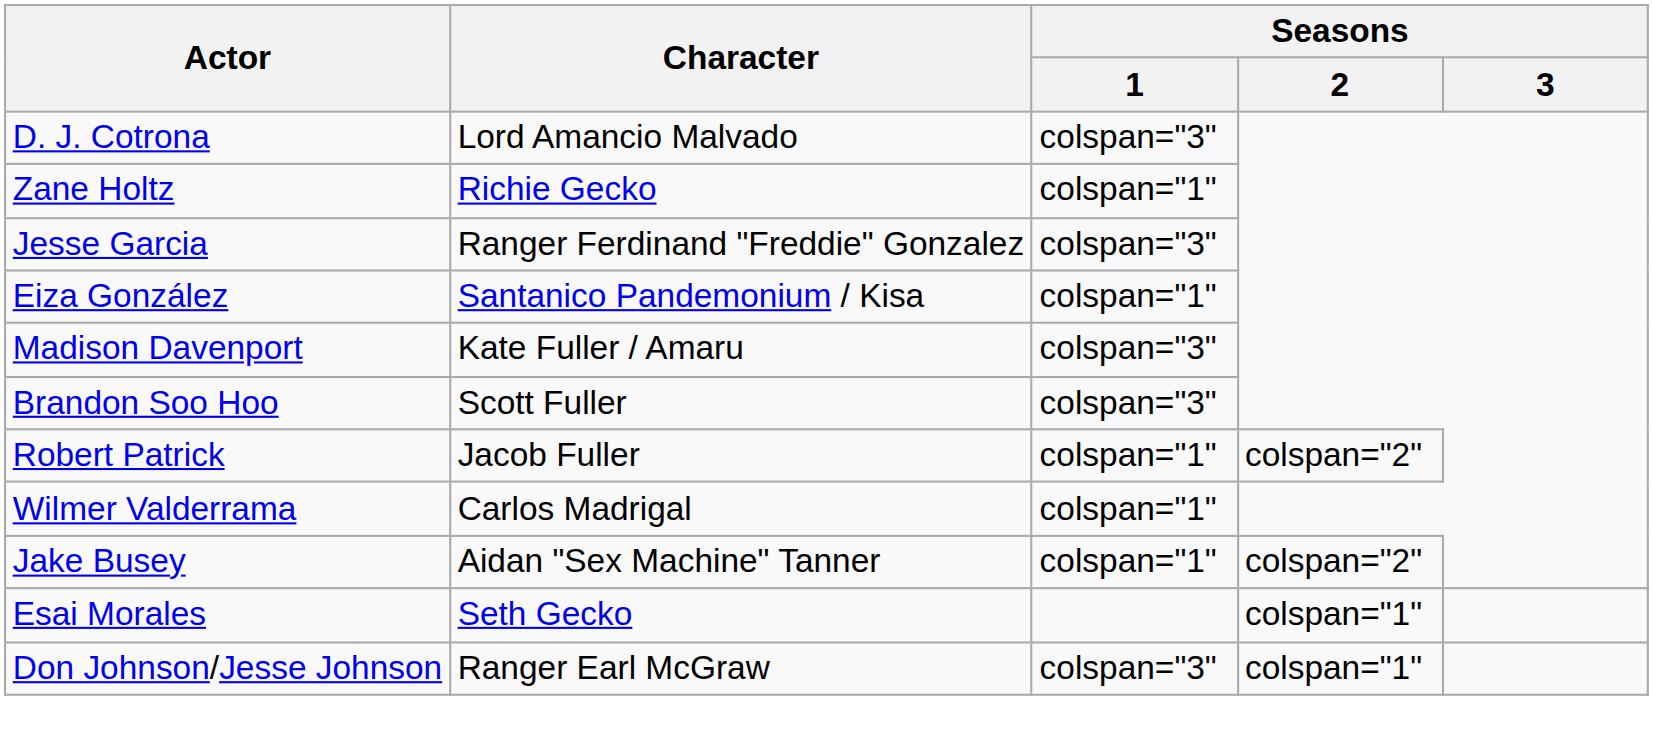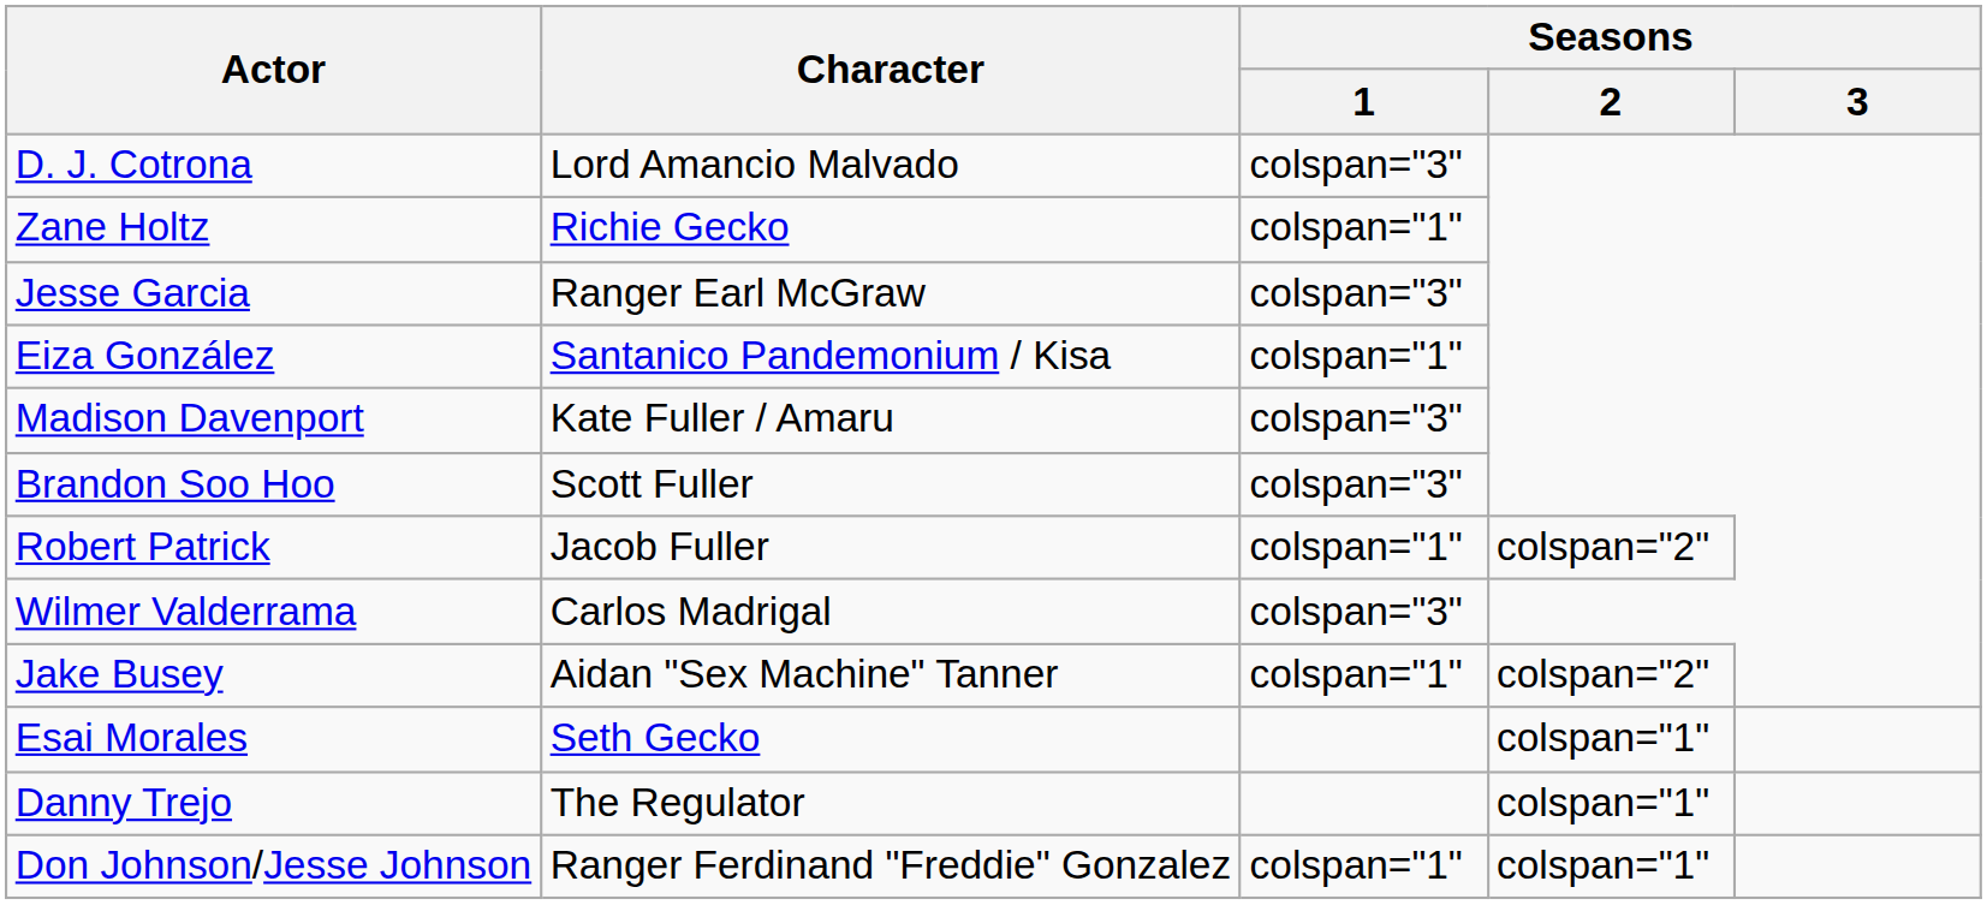Jesse Garcia | Character: Ranger Ferdinand "Freddie" Gonzalez -> Ranger Earl McGraw
Wilmer Valderrama | Seasons / 1: colspan="1" -> colspan="3"
+ row: Danny Trejo | The Regulator | colspan="1"
Don Johnson/Jesse Johnson | Character: Ranger Earl McGraw -> Ranger Ferdinand "Freddie" Gonzalez
Don Johnson/Jesse Johnson | Seasons / 1: colspan="3" -> colspan="1"
